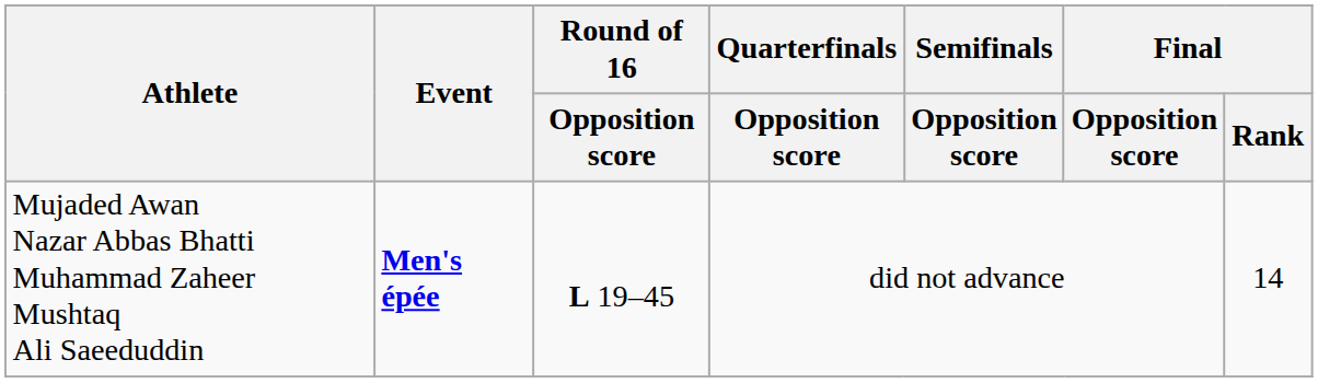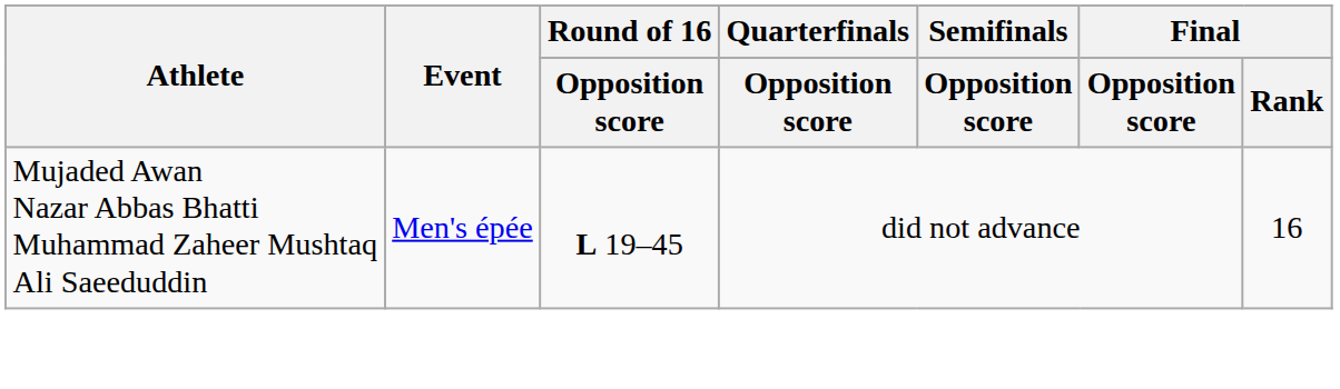row 3 | Event: bold -> normal
row 3 | Final / Rank: 14 -> 16
